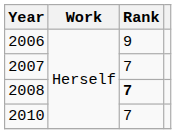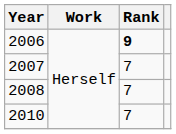2006 | Rank: normal -> bold
2008 | Rank: bold -> normal
